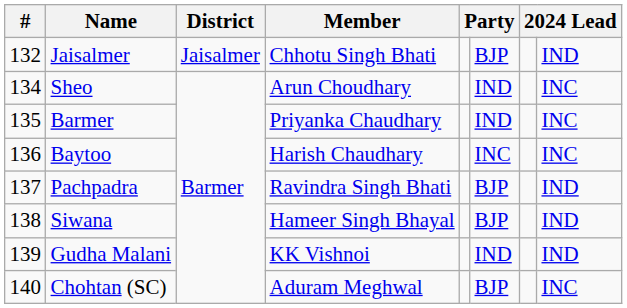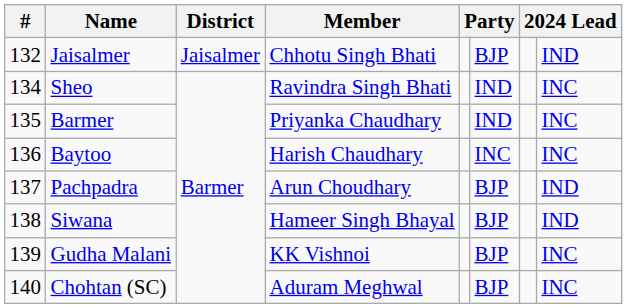Sheo | Member: Arun Choudhary -> Ravindra Singh Bhati
Pachpadra | Member: Ravindra Singh Bhati -> Arun Choudhary
Gudha Malani | column 6: IND -> BJP
Gudha Malani | column 8: IND -> INC
